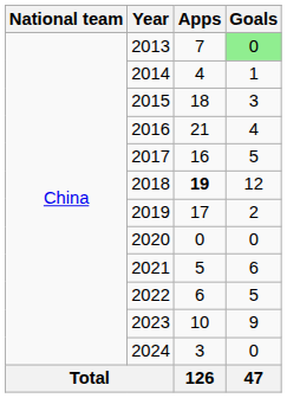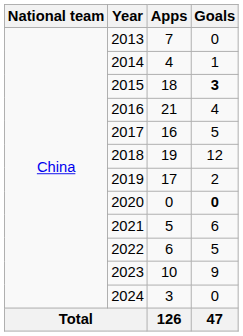2013 | Goals: lightgreen background -> no background
2015 | Goals: normal -> bold
2018 | Apps: bold -> normal
2020 | Goals: normal -> bold
